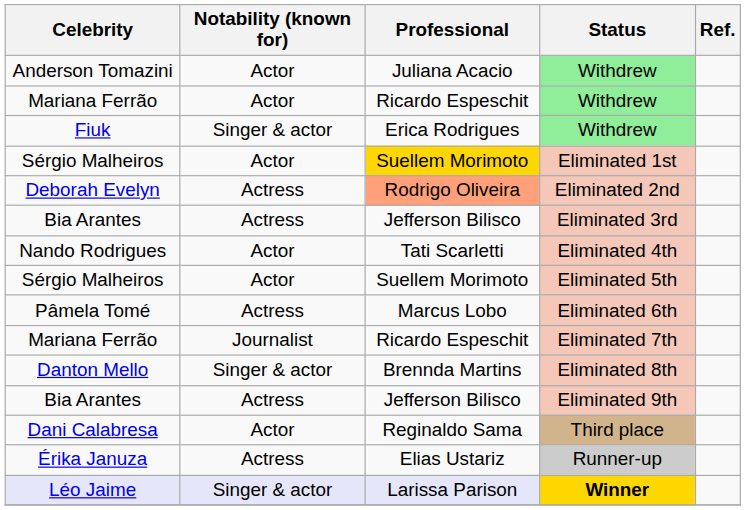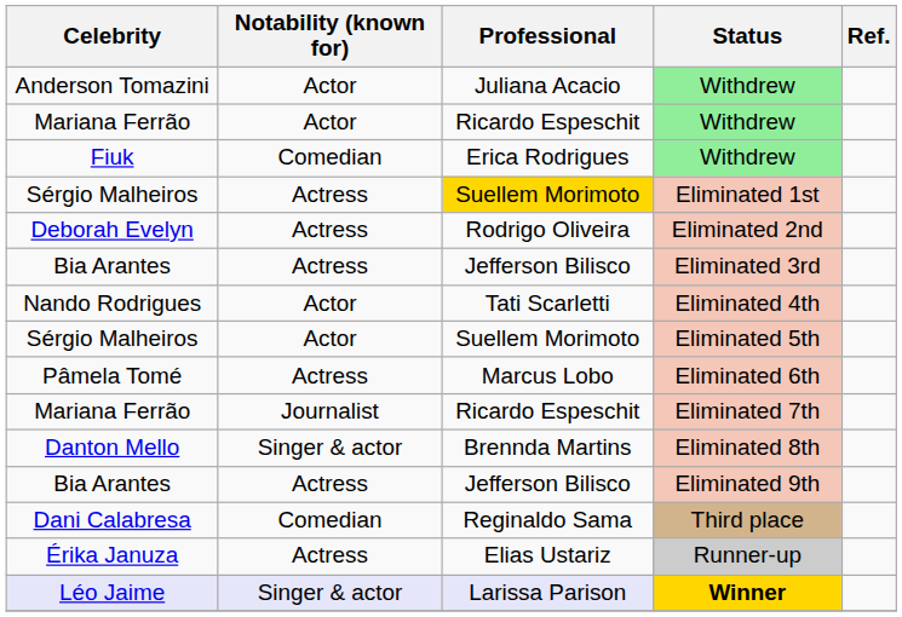Fiuk / Withdrew | Notability (known for): Singer & actor -> Comedian
Eliminated 1st | Notability (known for): Actor -> Actress
Eliminated 2nd | Professional: lightsalmon background -> no background
Third place | Notability (known for): Actor -> Comedian
